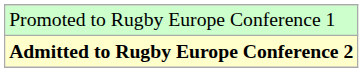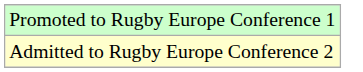row 2 | column 1: bold -> normal
